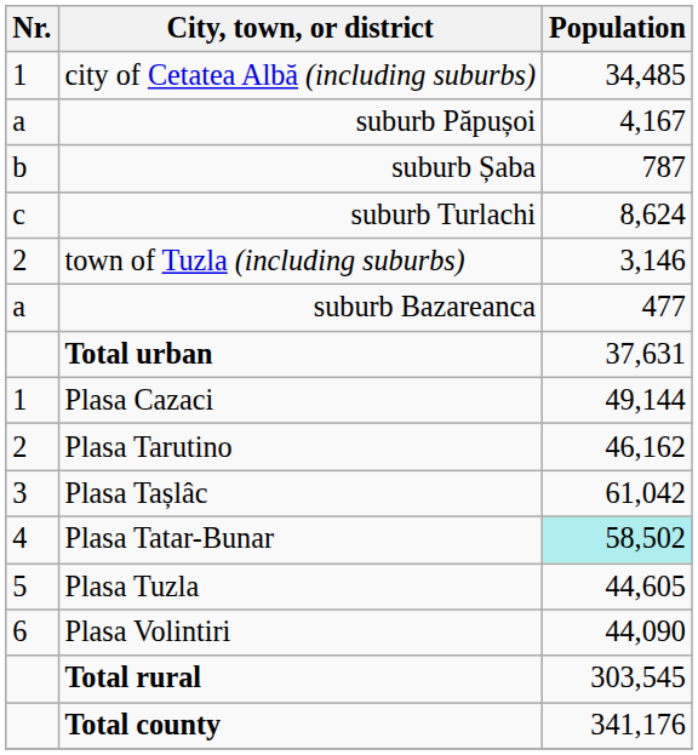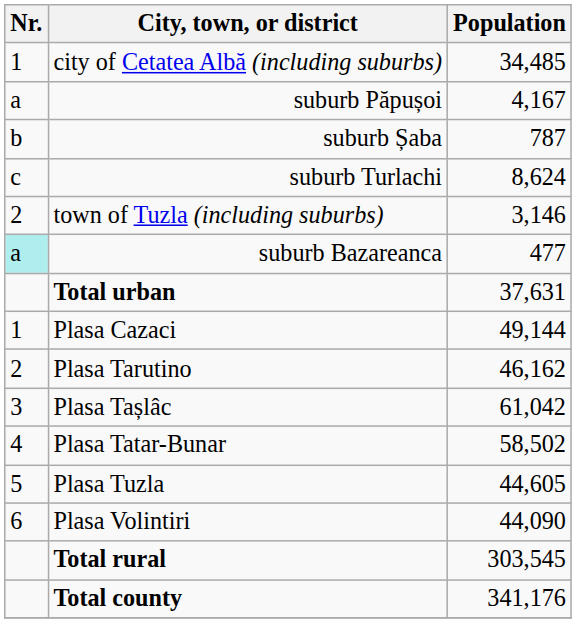suburb Bazareanca | Nr.: no background -> paleturquoise background
Plasa Tatar-Bunar | Population: paleturquoise background -> no background
